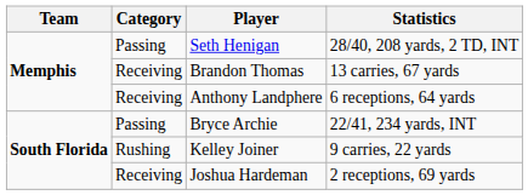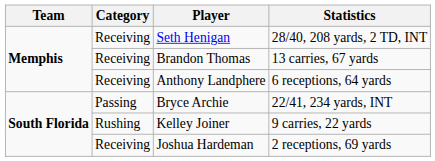Seth Henigan | Category: Passing -> Receiving
